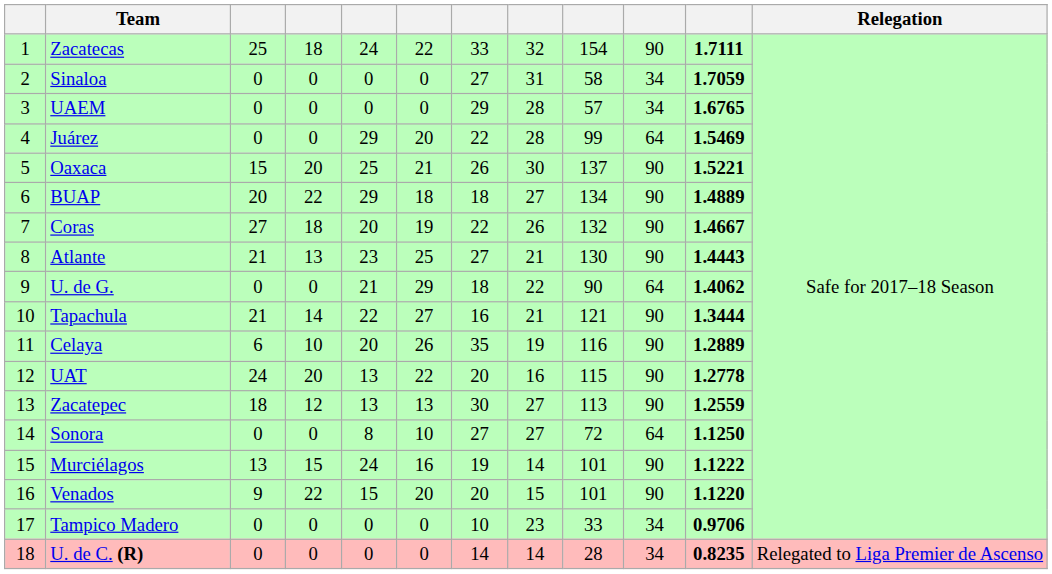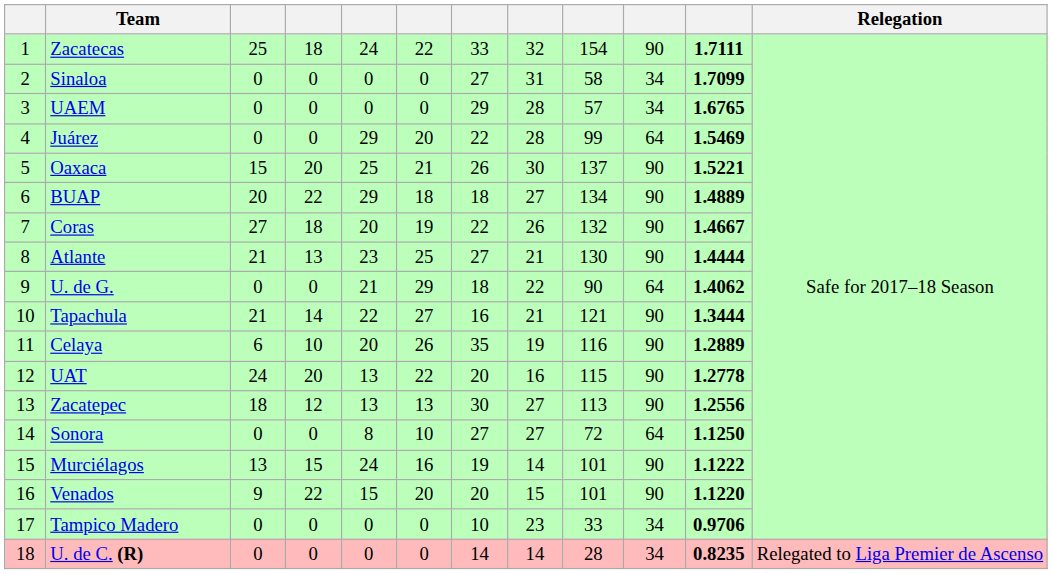Sinaloa | column 11: 1.7059 -> 1.7099
Atlante | column 11: 1.4443 -> 1.4444
Zacatepec | column 11: 1.2559 -> 1.2556
